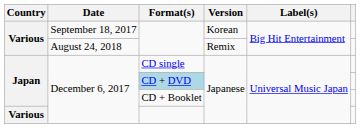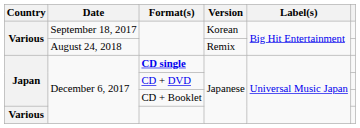CD single | Format(s): normal -> bold
CD + DVD | Format(s): lightblue background -> no background
